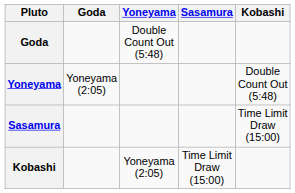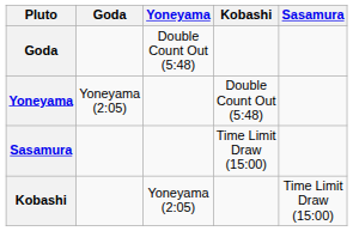columns swapped: Sasamura <-> Kobashi
